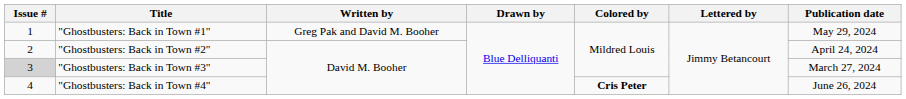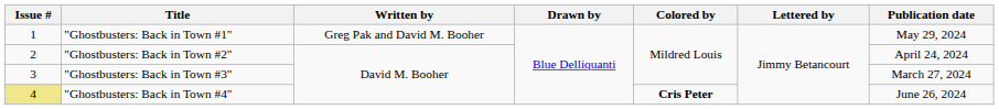"Ghostbusters: Back in Town #3" | Issue #: lightgrey background -> no background
"Ghostbusters: Back in Town #4" | Issue #: no background -> khaki background
